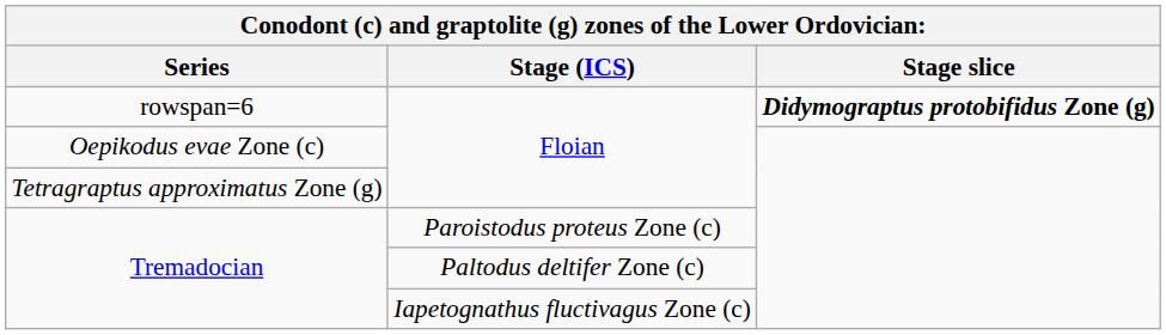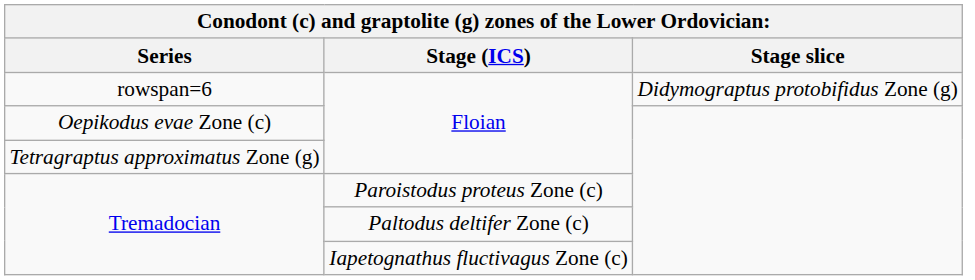rowspan=6 | Stage slice: bold -> normal
